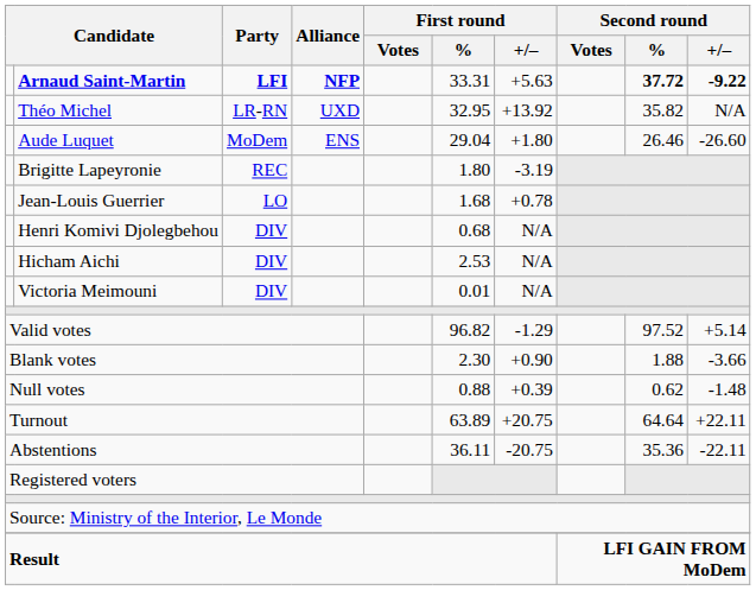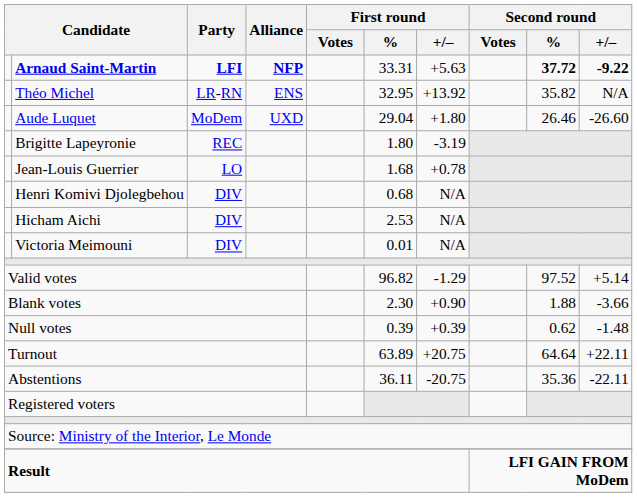Théo Michel | Alliance: UXD -> ENS
Aude Luquet | Alliance: ENS -> UXD
Null votes | First round / %: 0.88 -> 0.39
